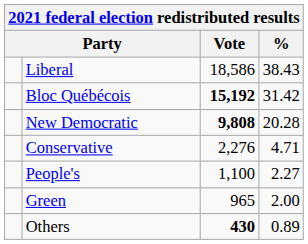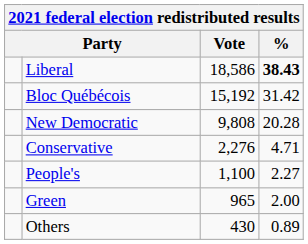Liberal | %: normal -> bold
Bloc Québécois | Vote: bold -> normal
New Democratic | Vote: bold -> normal
Others | Vote: bold -> normal
